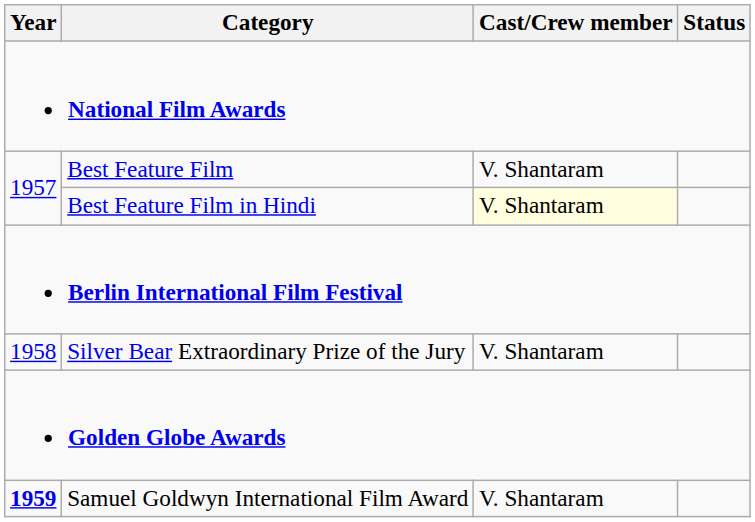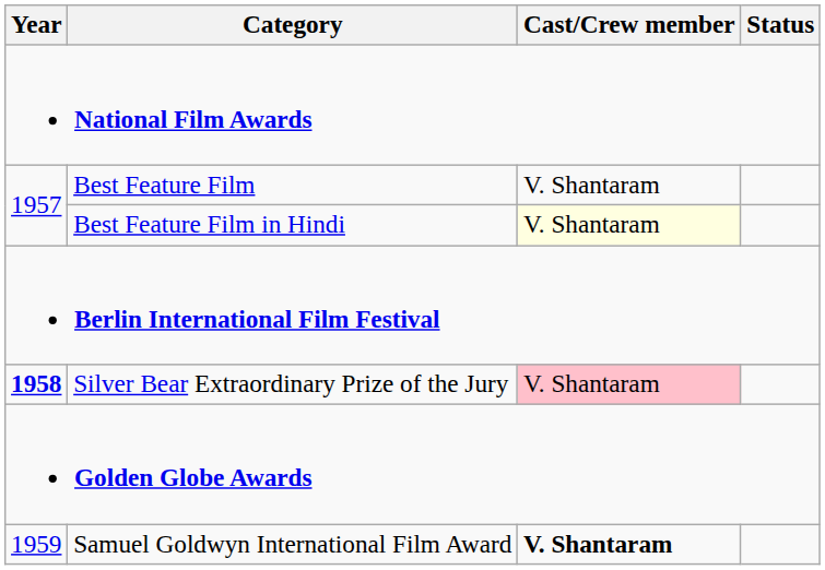Silver Bear Extraordinary Prize of the Jury | Year: normal -> bold
Silver Bear Extraordinary Prize of the Jury | Cast/Crew member: no background -> pink background
Samuel Goldwyn International Film Award | Year: bold -> normal
Samuel Goldwyn International Film Award | Cast/Crew member: normal -> bold
